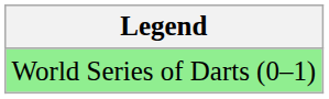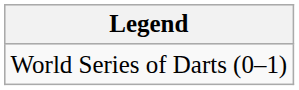row 2 | column 1: lightgreen background -> no background
